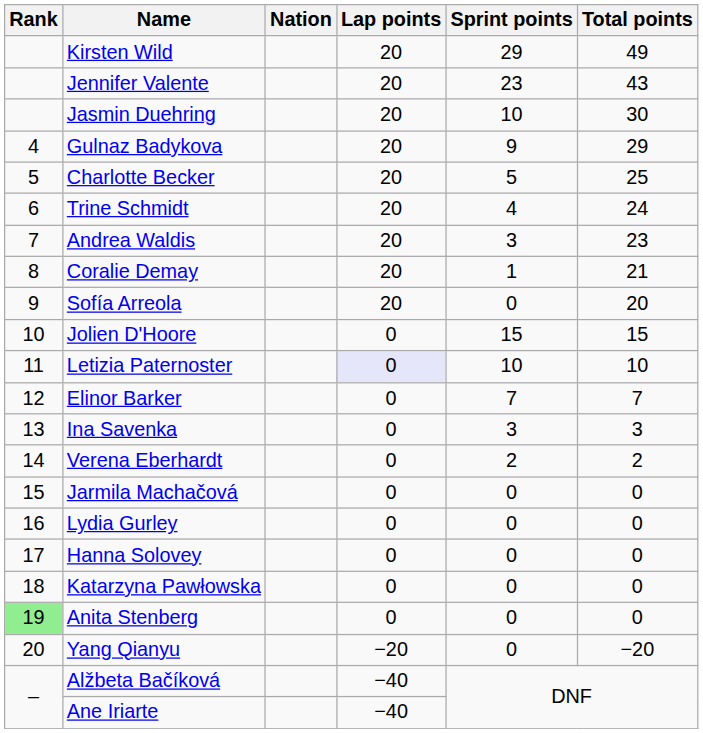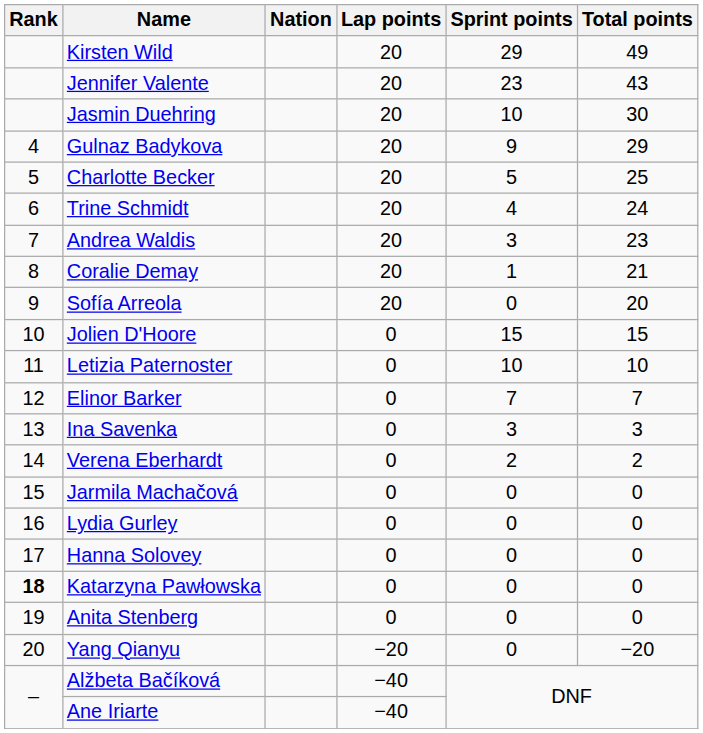Letizia Paternoster | Lap points: lavender background -> no background
Katarzyna Pawłowska | Rank: normal -> bold
Anita Stenberg | Rank: lightgreen background -> no background
